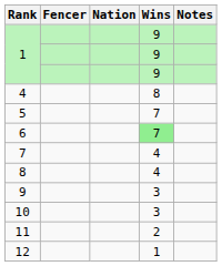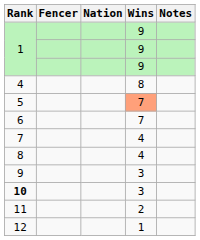5 | Wins: no background -> lightsalmon background
6 | Wins: lightgreen background -> no background
10 | Rank: normal -> bold
